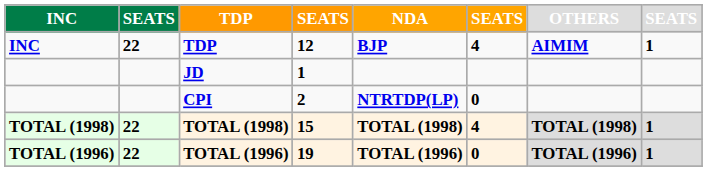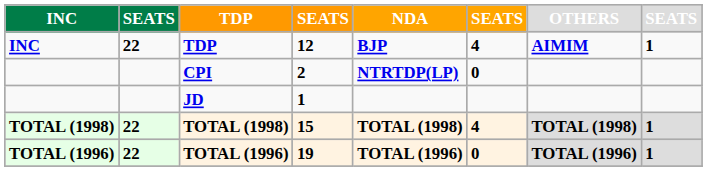rows swapped: CPI <-> JD
